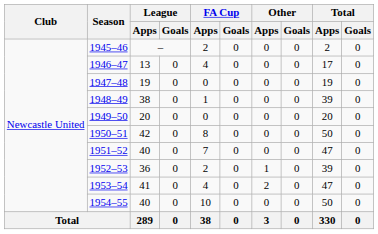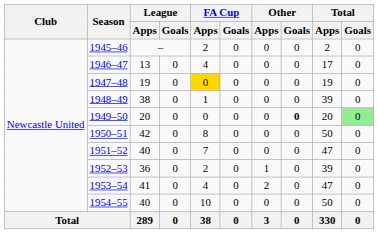1947–48 | FA Cup / Apps: no background -> gold background
1949–50 | Other / Goals: normal -> bold
1949–50 | Total / Goals: no background -> lightgreen background
